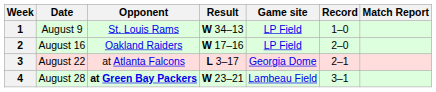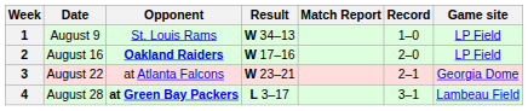columns swapped: Game site <-> Match Report
2 | Opponent: normal -> bold
3 | Result: L 3–17 -> W 23–21
4 | Result: W 23–21 -> L 3–17
